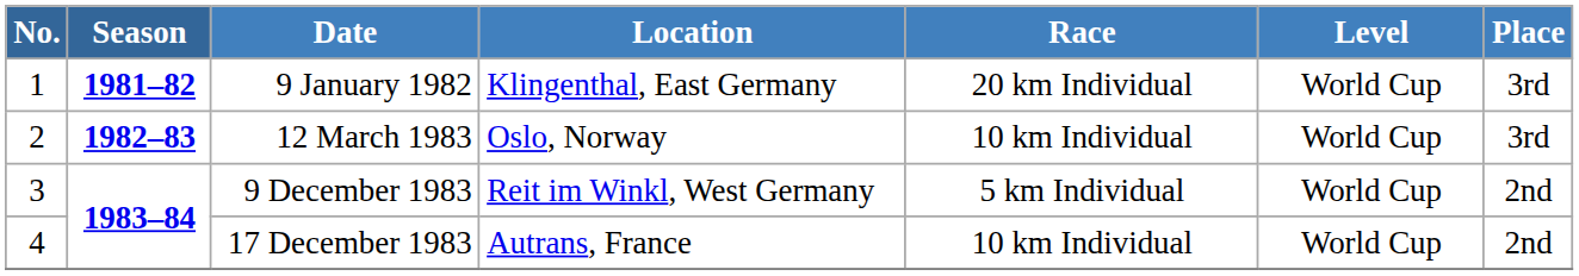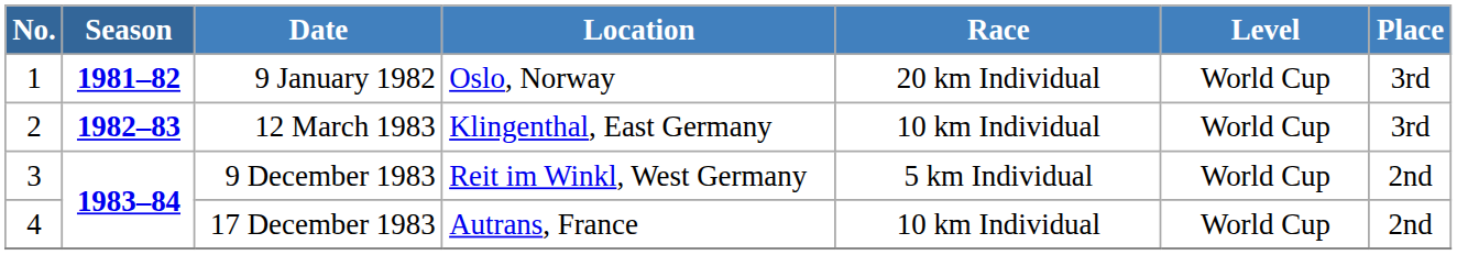9 January 1982 | Location: Klingenthal, East Germany -> Oslo, Norway
12 March 1983 | Location: Oslo, Norway -> Klingenthal, East Germany
